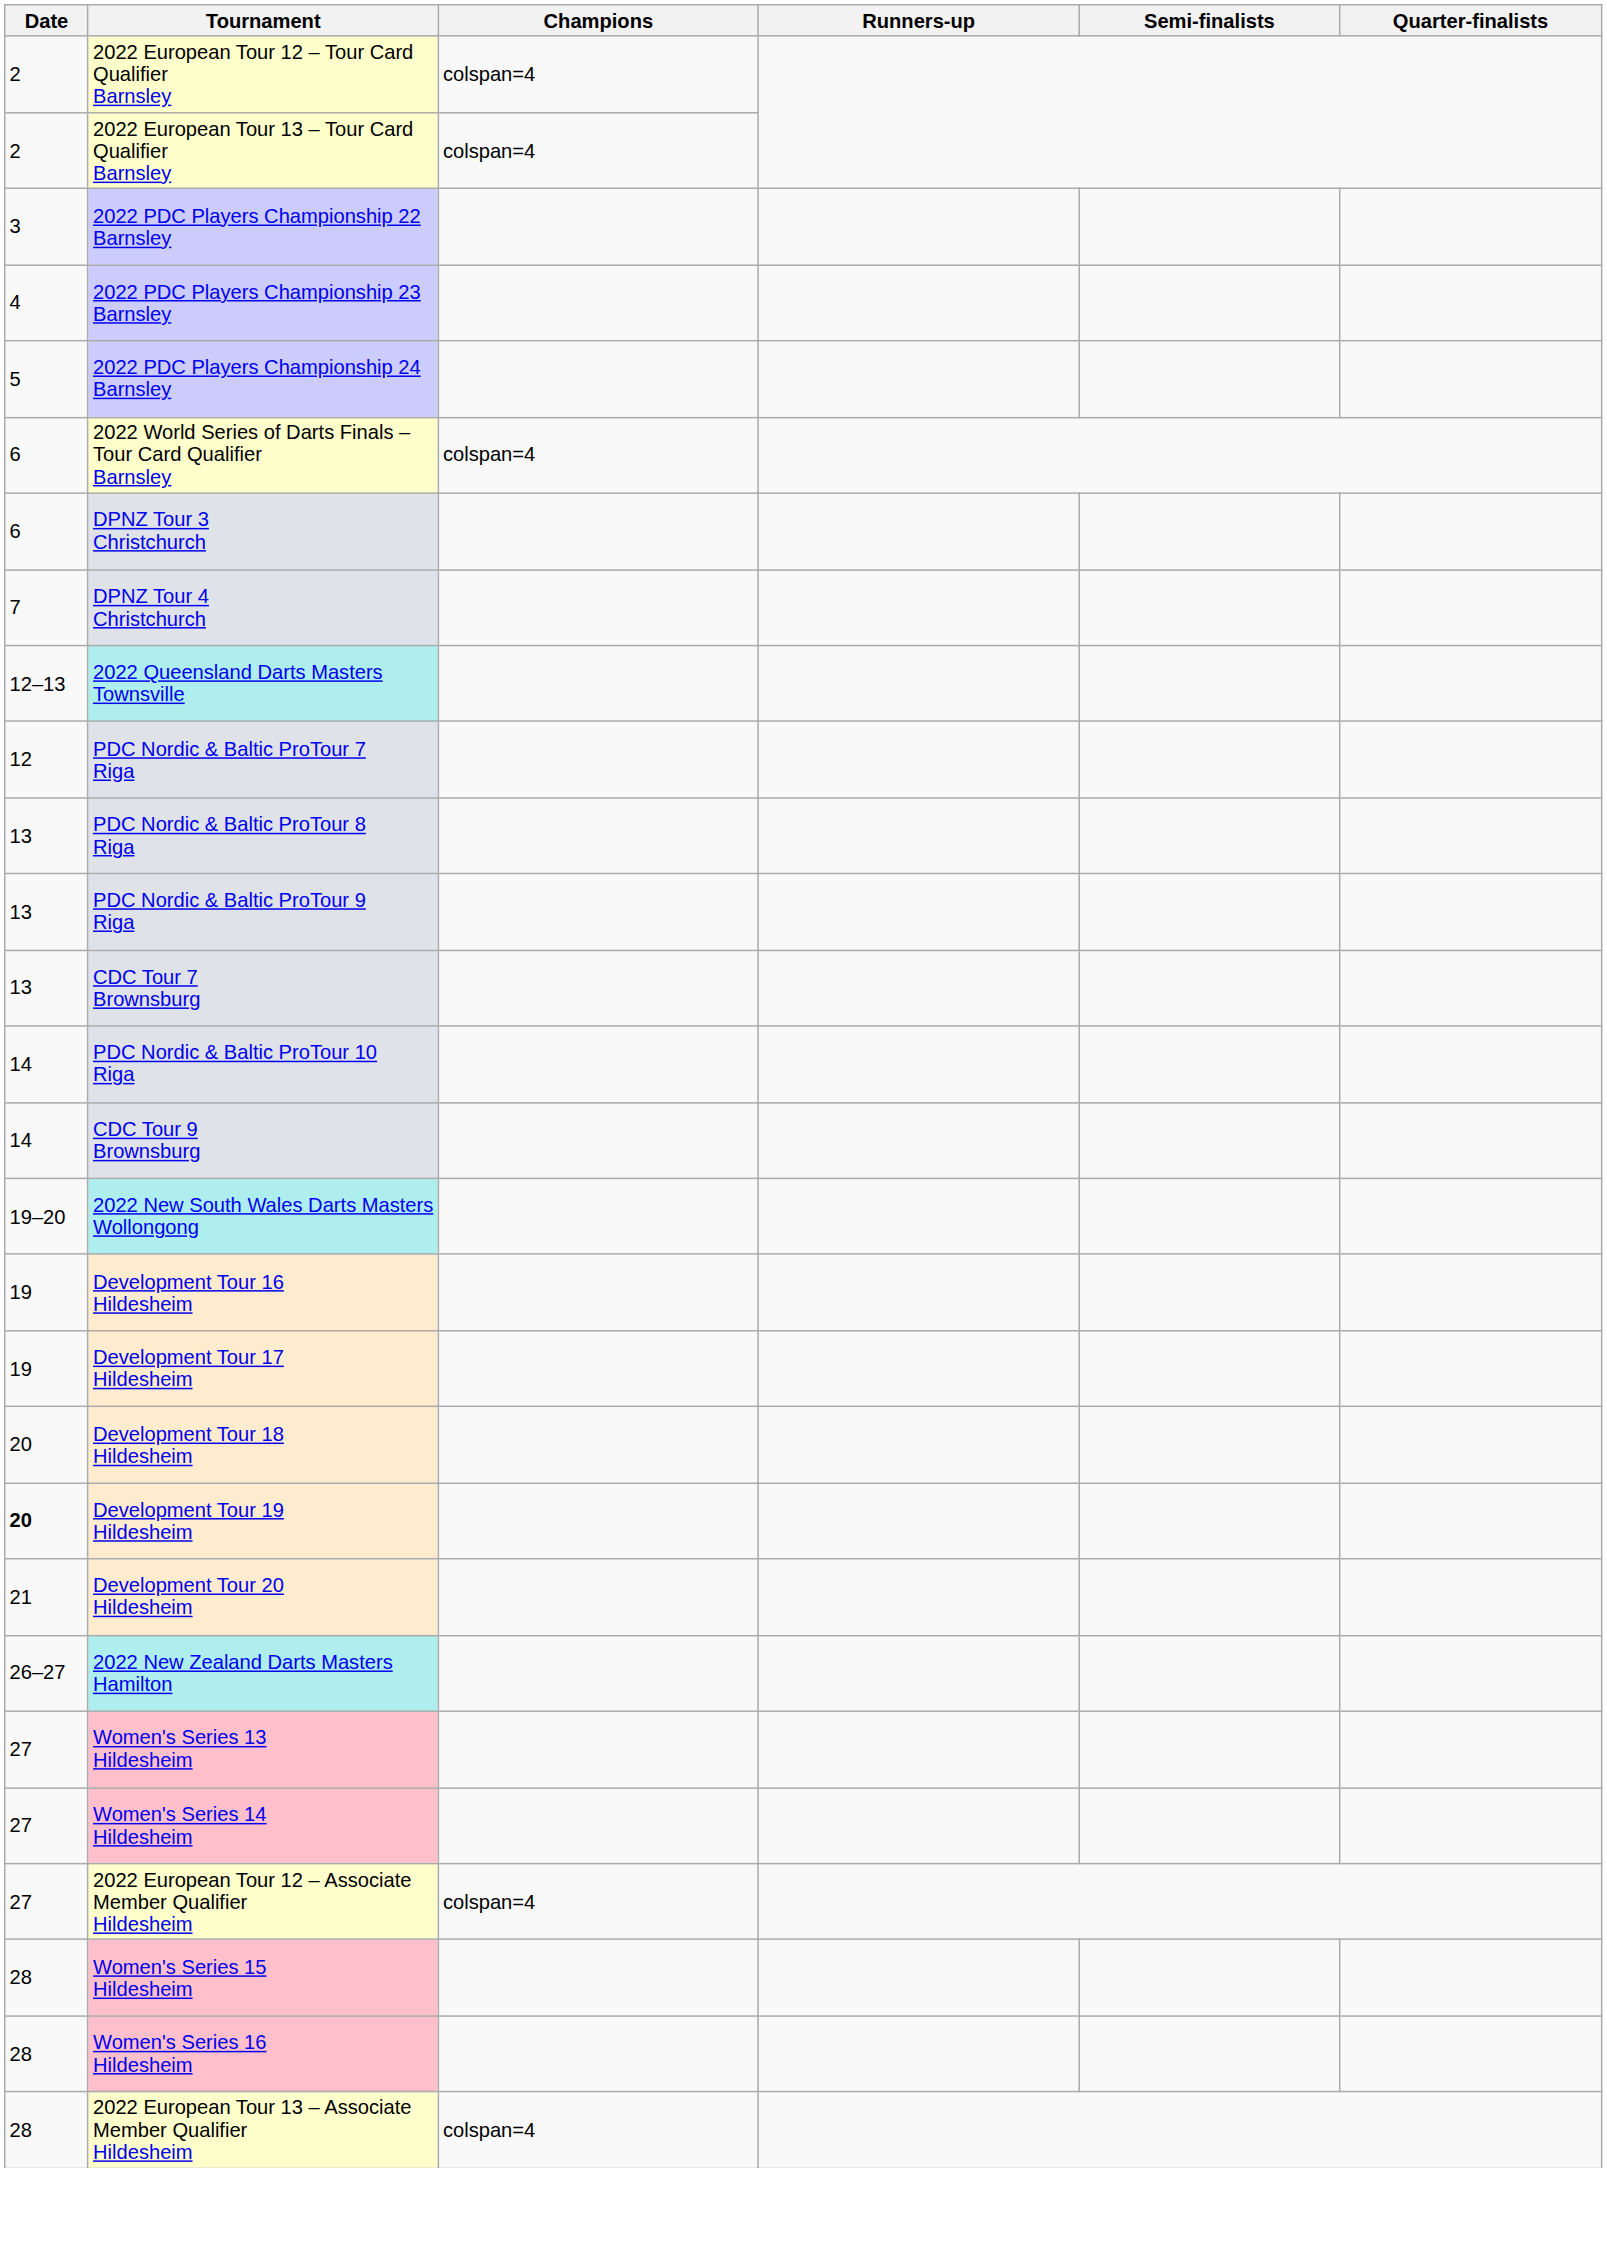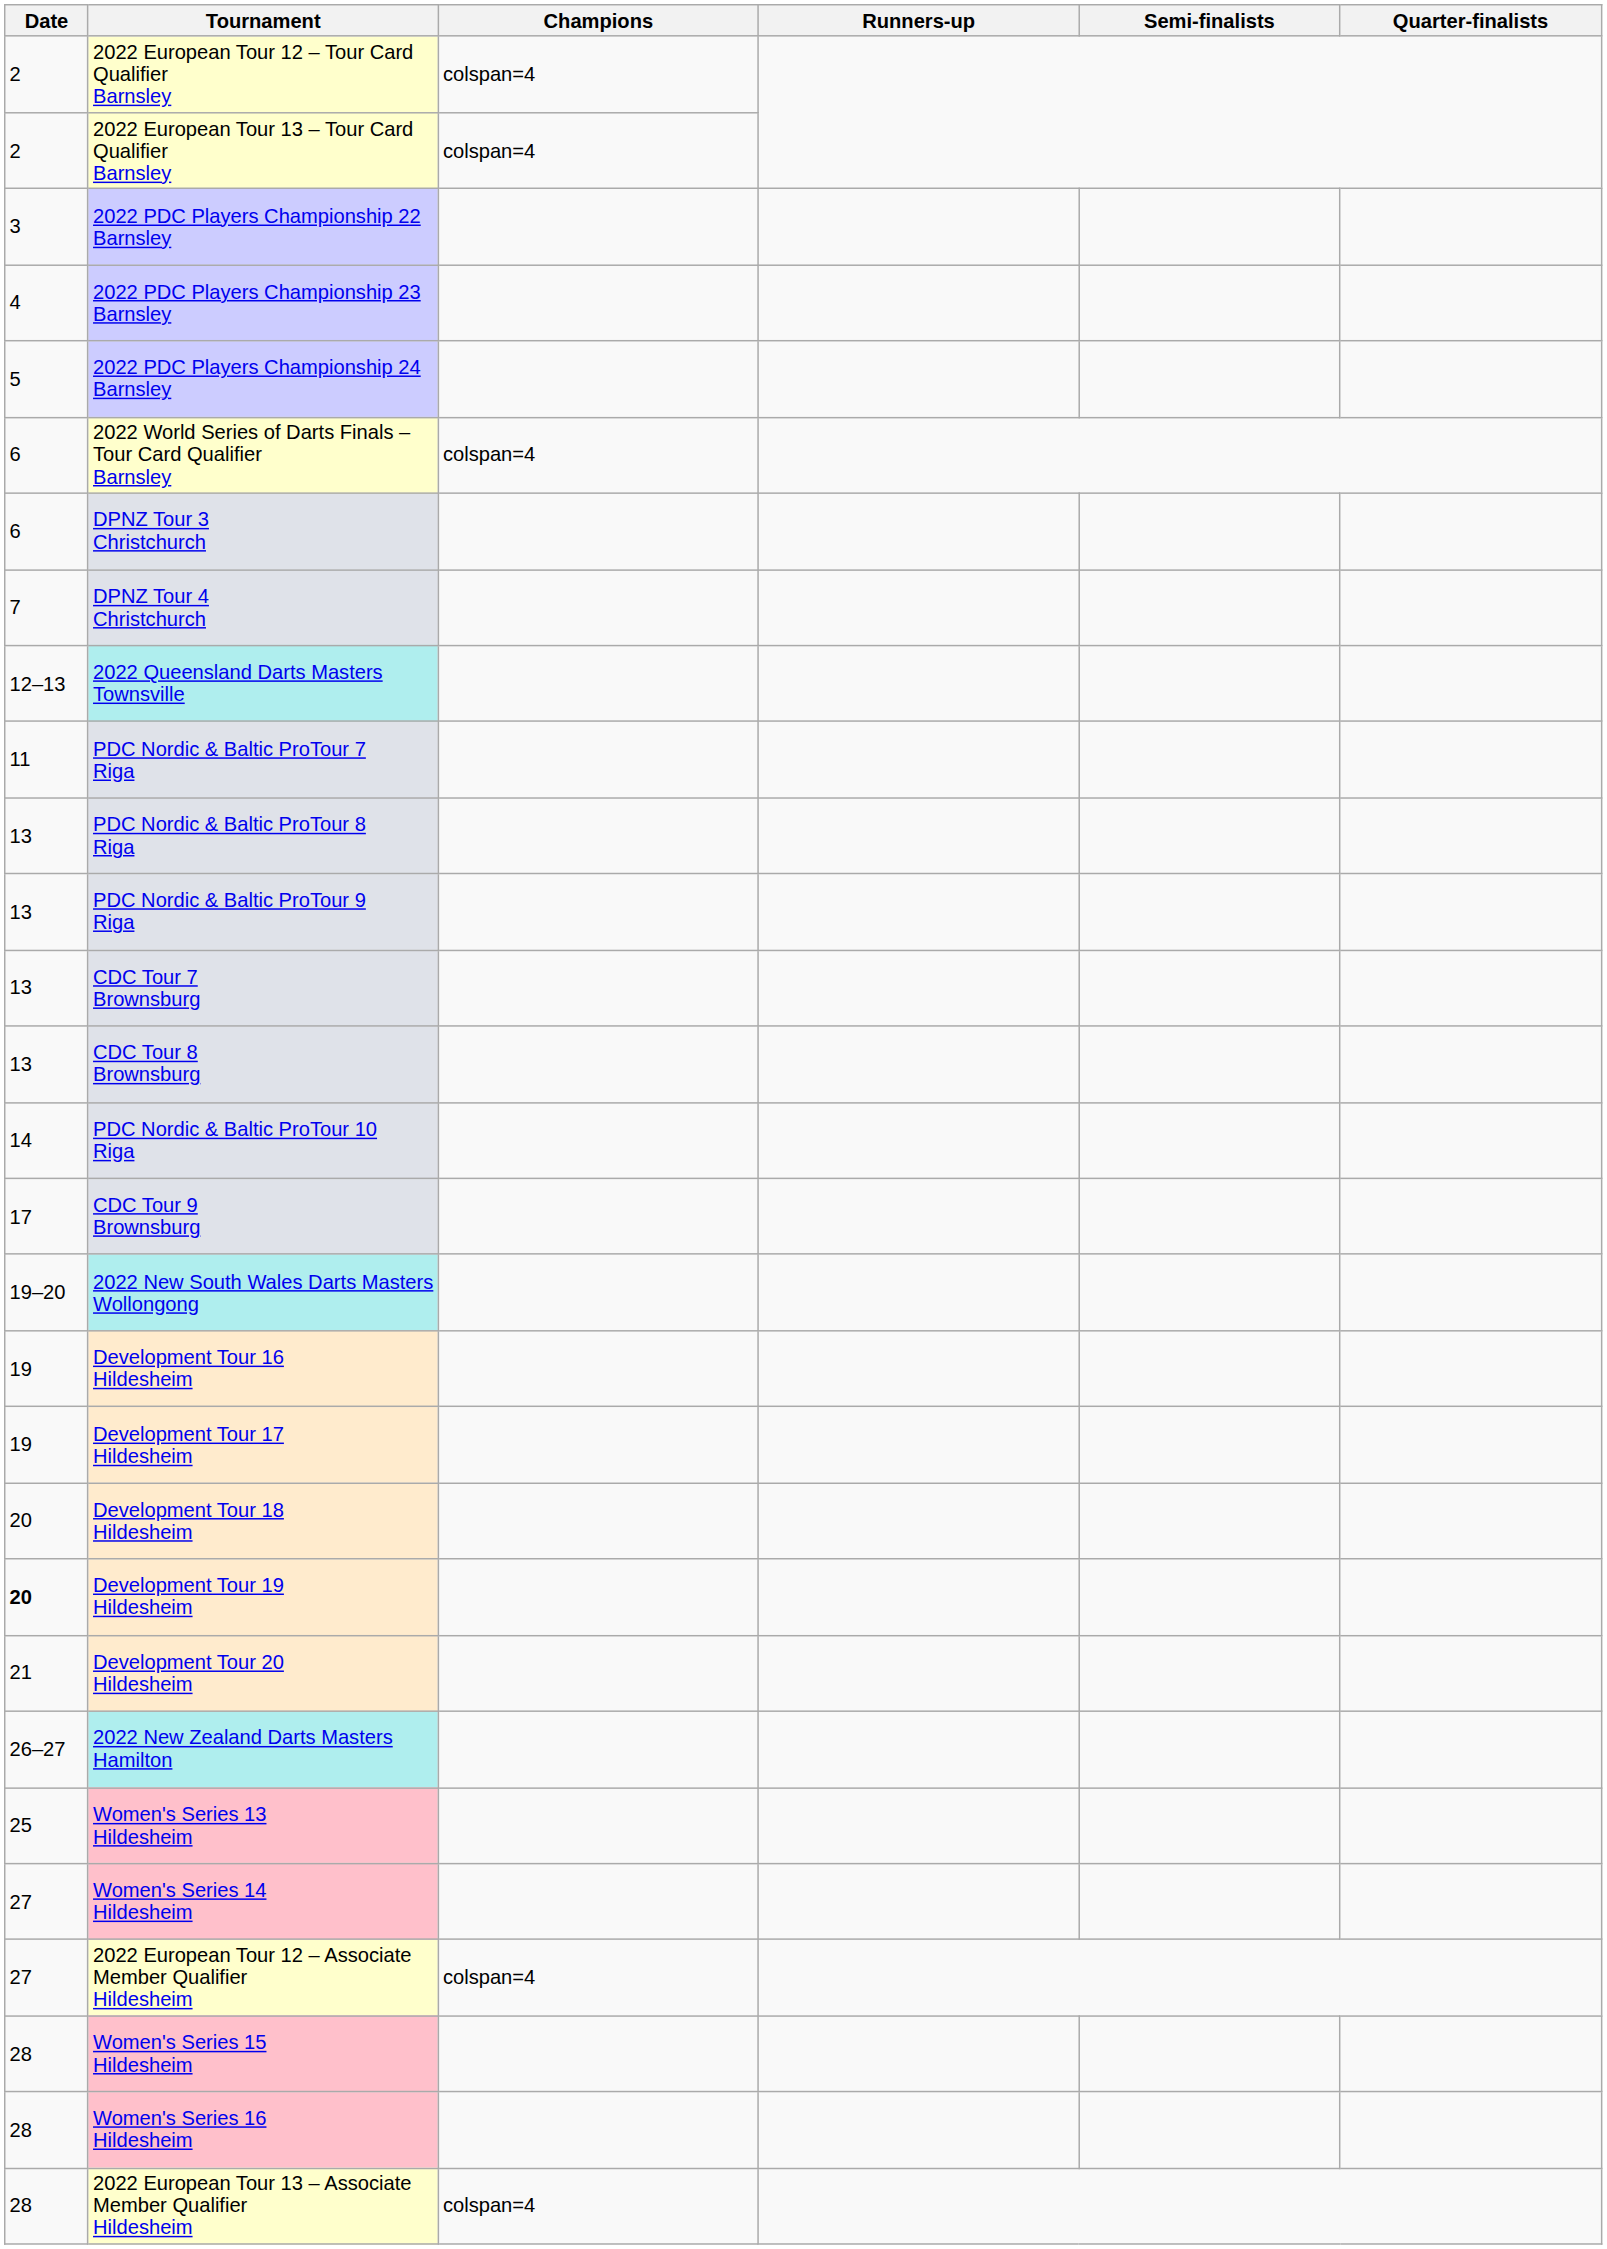PDC Nordic & Baltic ProTour 7 Riga | Date: 12 -> 11
+ row: 13 | CDC Tour 8 Brownsburg
CDC Tour 9 Brownsburg | Date: 14 -> 17
Women's Series 13 Hildesheim | Date: 27 -> 25
